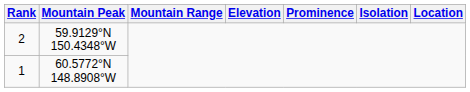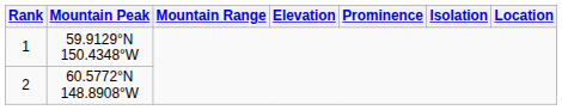59.9129°N 150.4348°W | Rank: 2 -> 1
60.5772°N 148.8908°W | Rank: 1 -> 2
